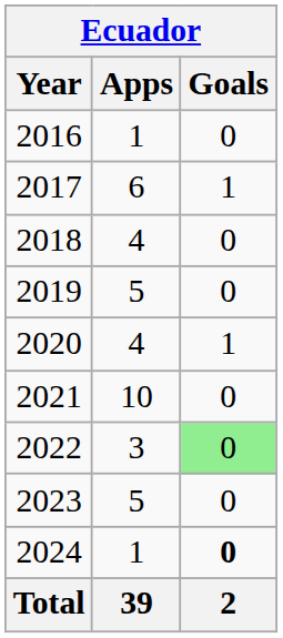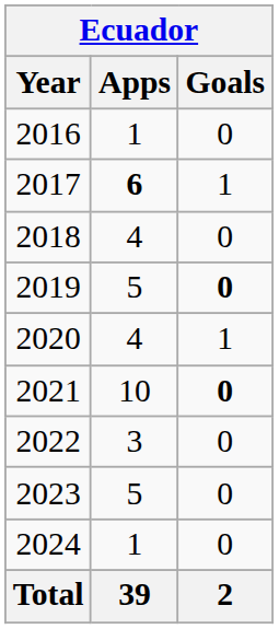2017 | Apps: normal -> bold
2019 | Goals: normal -> bold
2021 | Goals: normal -> bold
2022 | Goals: lightgreen background -> no background
2024 | Goals: bold -> normal
